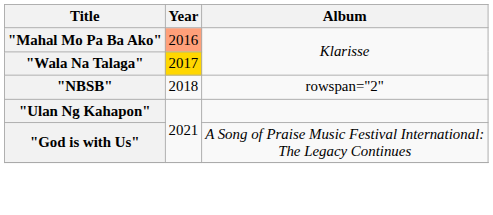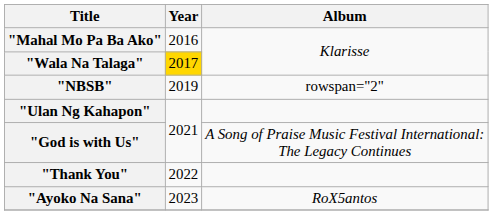"Mahal Mo Pa Ba Ako" | Year: lightsalmon background -> no background
"NBSB" | Year: 2018 -> 2019
+ row: "Thank You" | 2022
+ row: "Ayoko Na Sana" | 2023 | RoX5antos
